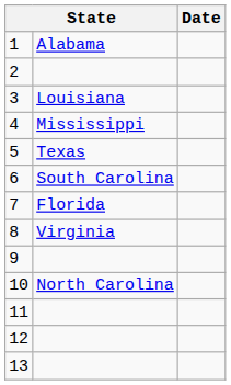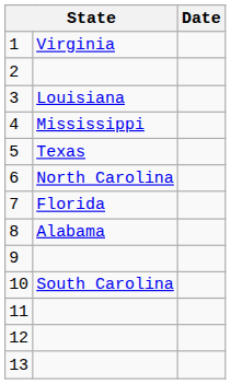1 | column 2: Alabama -> Virginia
6 | column 2: South Carolina -> North Carolina
8 | column 2: Virginia -> Alabama
10 | column 2: North Carolina -> South Carolina
